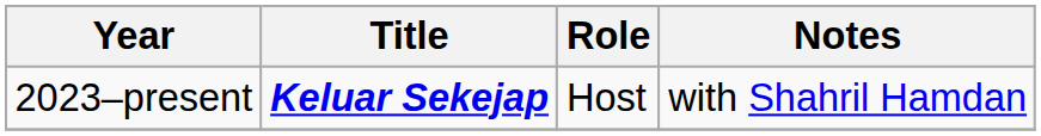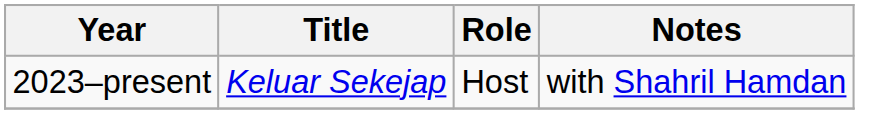2023–present | Title: bold -> normal
